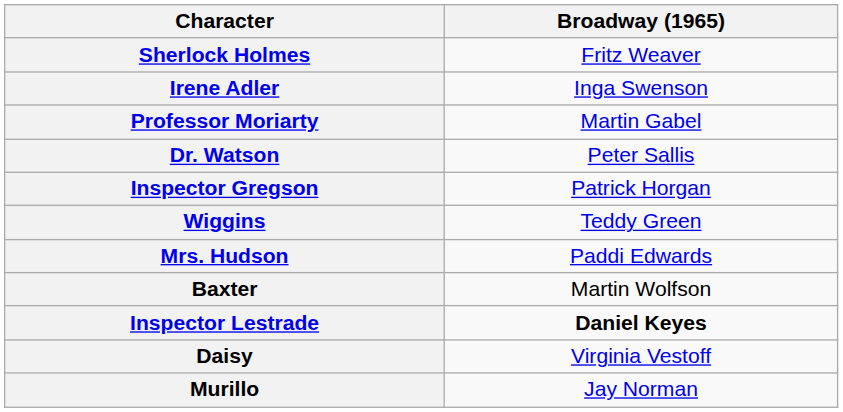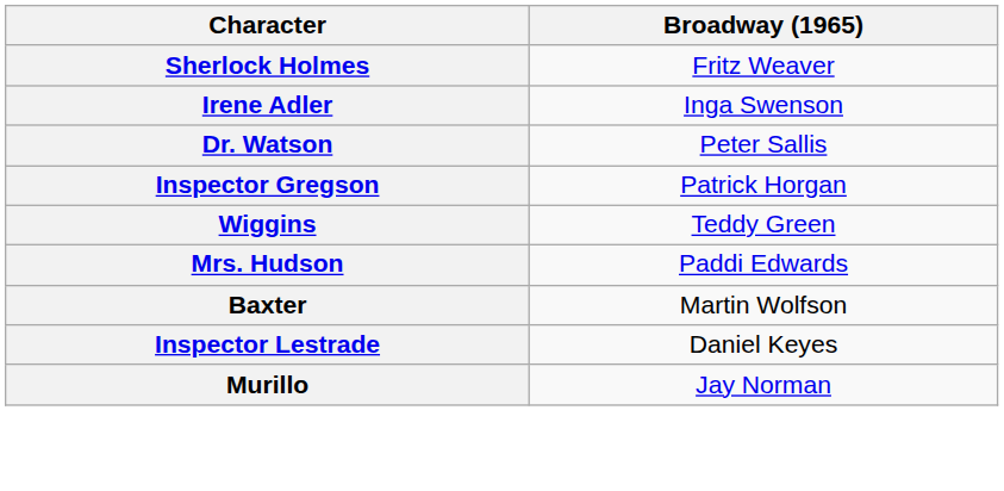- row: Professor Moriarty | Martin Gabel
Inspector Lestrade | Broadway (1965): bold -> normal
- row: Daisy | Virginia Vestoff
